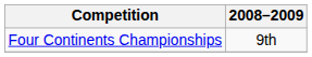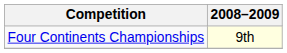Four Continents Championships | 2008–2009: no background -> lightyellow background
